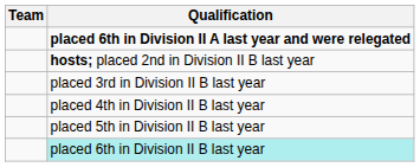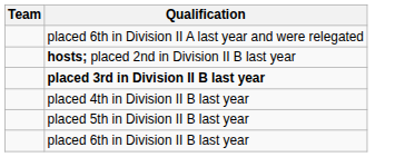placed 6th in Division II A last year and were relegated | Qualification: bold -> normal
placed 3rd in Division II B last year | Qualification: normal -> bold
placed 6th in Division II B last year | Qualification: paleturquoise background -> no background
